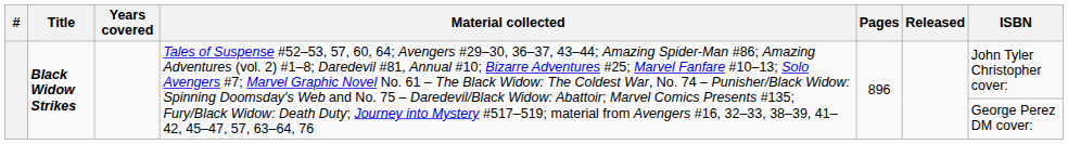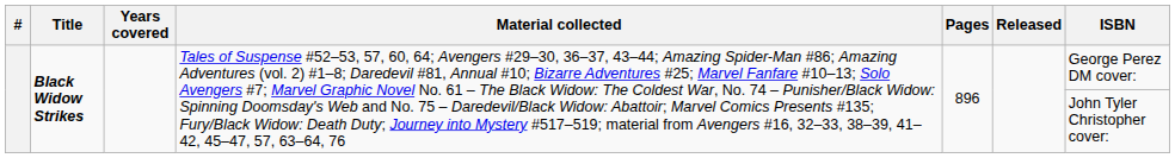row 2 | ISBN: John Tyler Christopher cover: -> George Perez DM cover:
row 3 | ISBN: George Perez DM cover: -> John Tyler Christopher cover:
